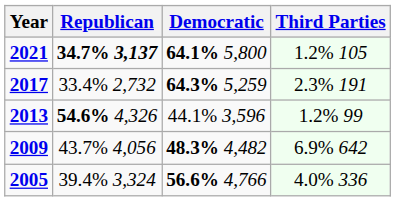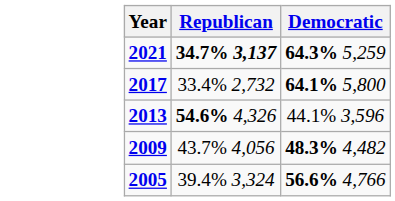- column: Third Parties | 1.2% 105 | 2.3% 191 | 1.2% 99 | 6.9% 642 | 4.0% 336
2021 | Democratic: 64.1% 5,800 -> 64.3% 5,259
2017 | Democratic: 64.3% 5,259 -> 64.1% 5,800
